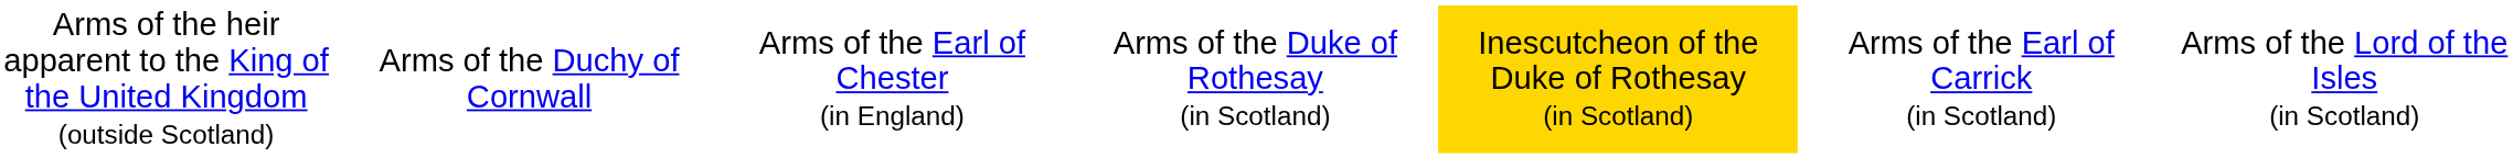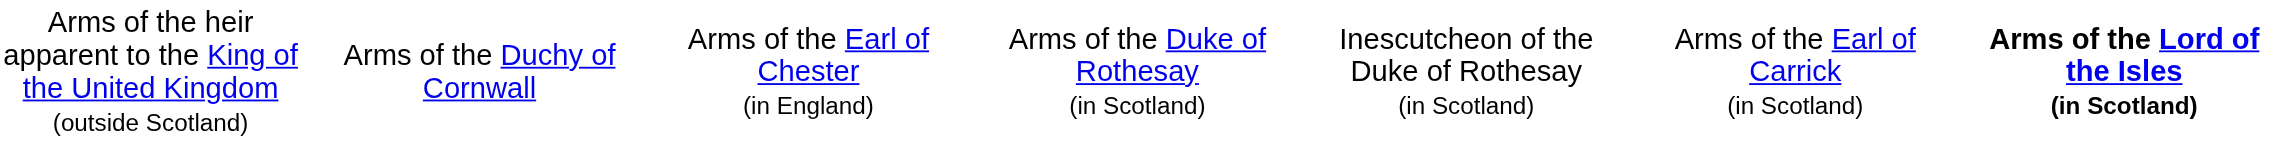row 1 | column 5: gold background -> no background
row 1 | column 7: normal -> bold
